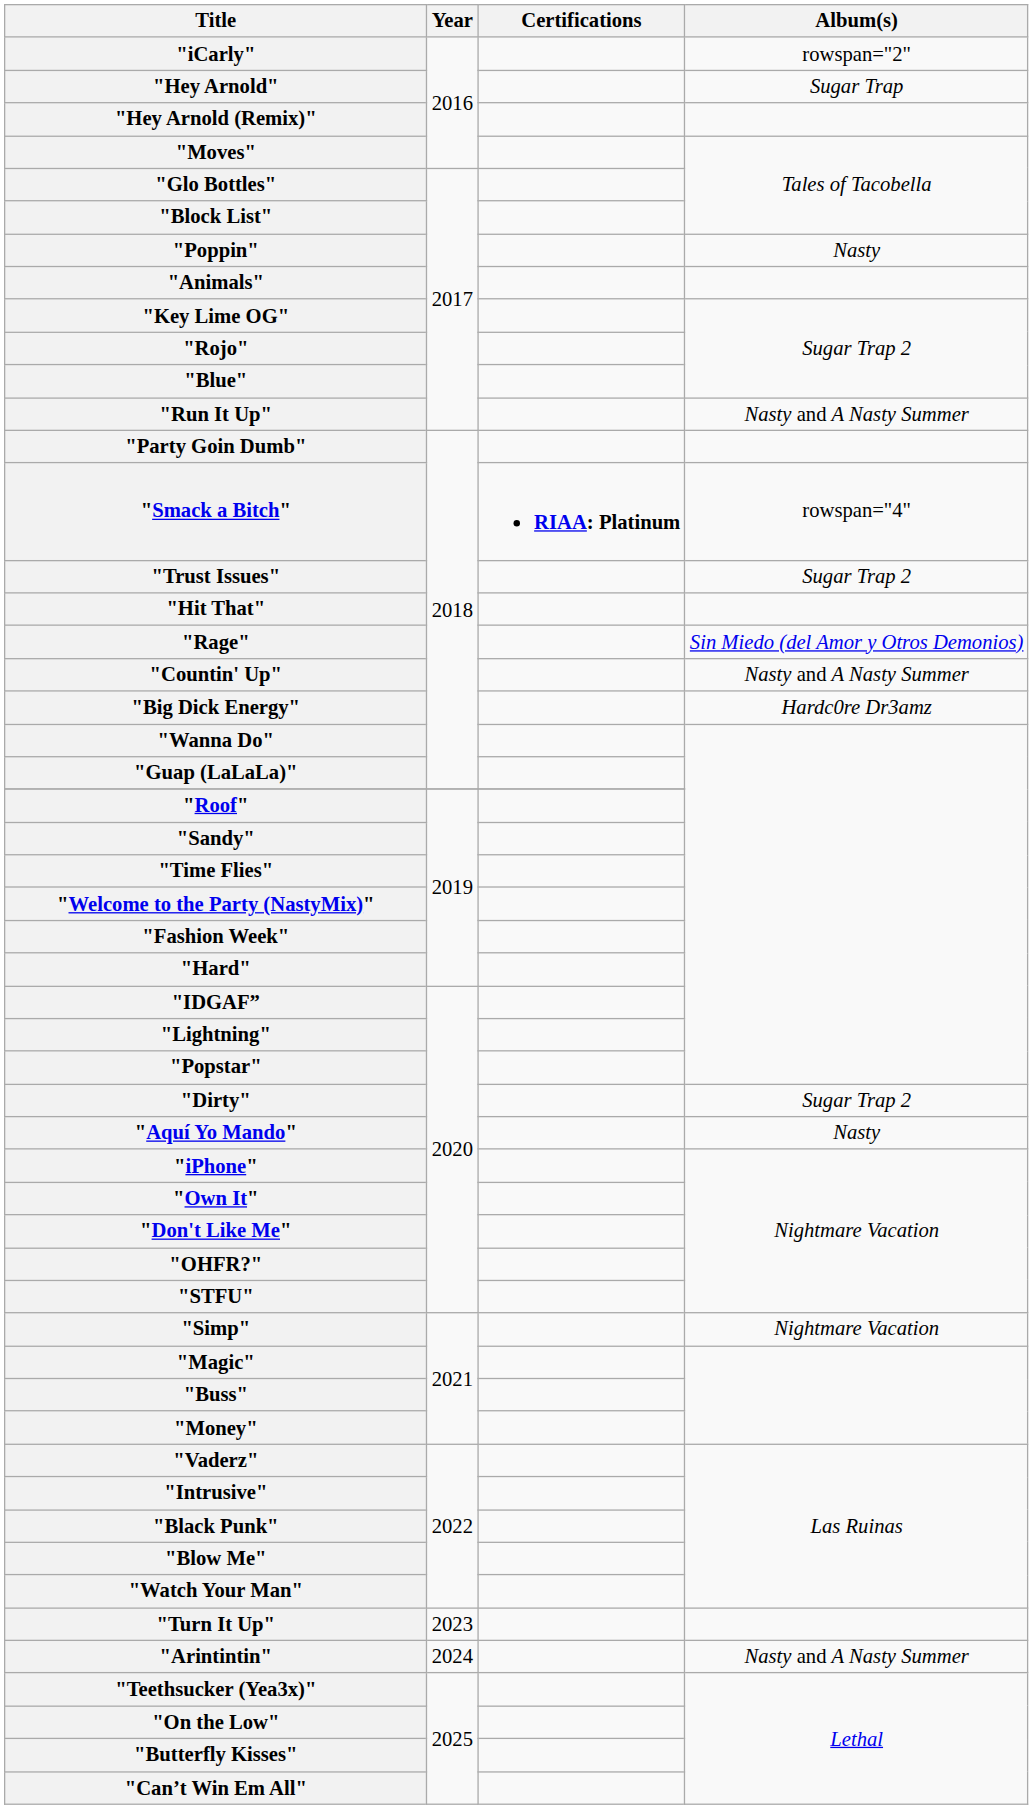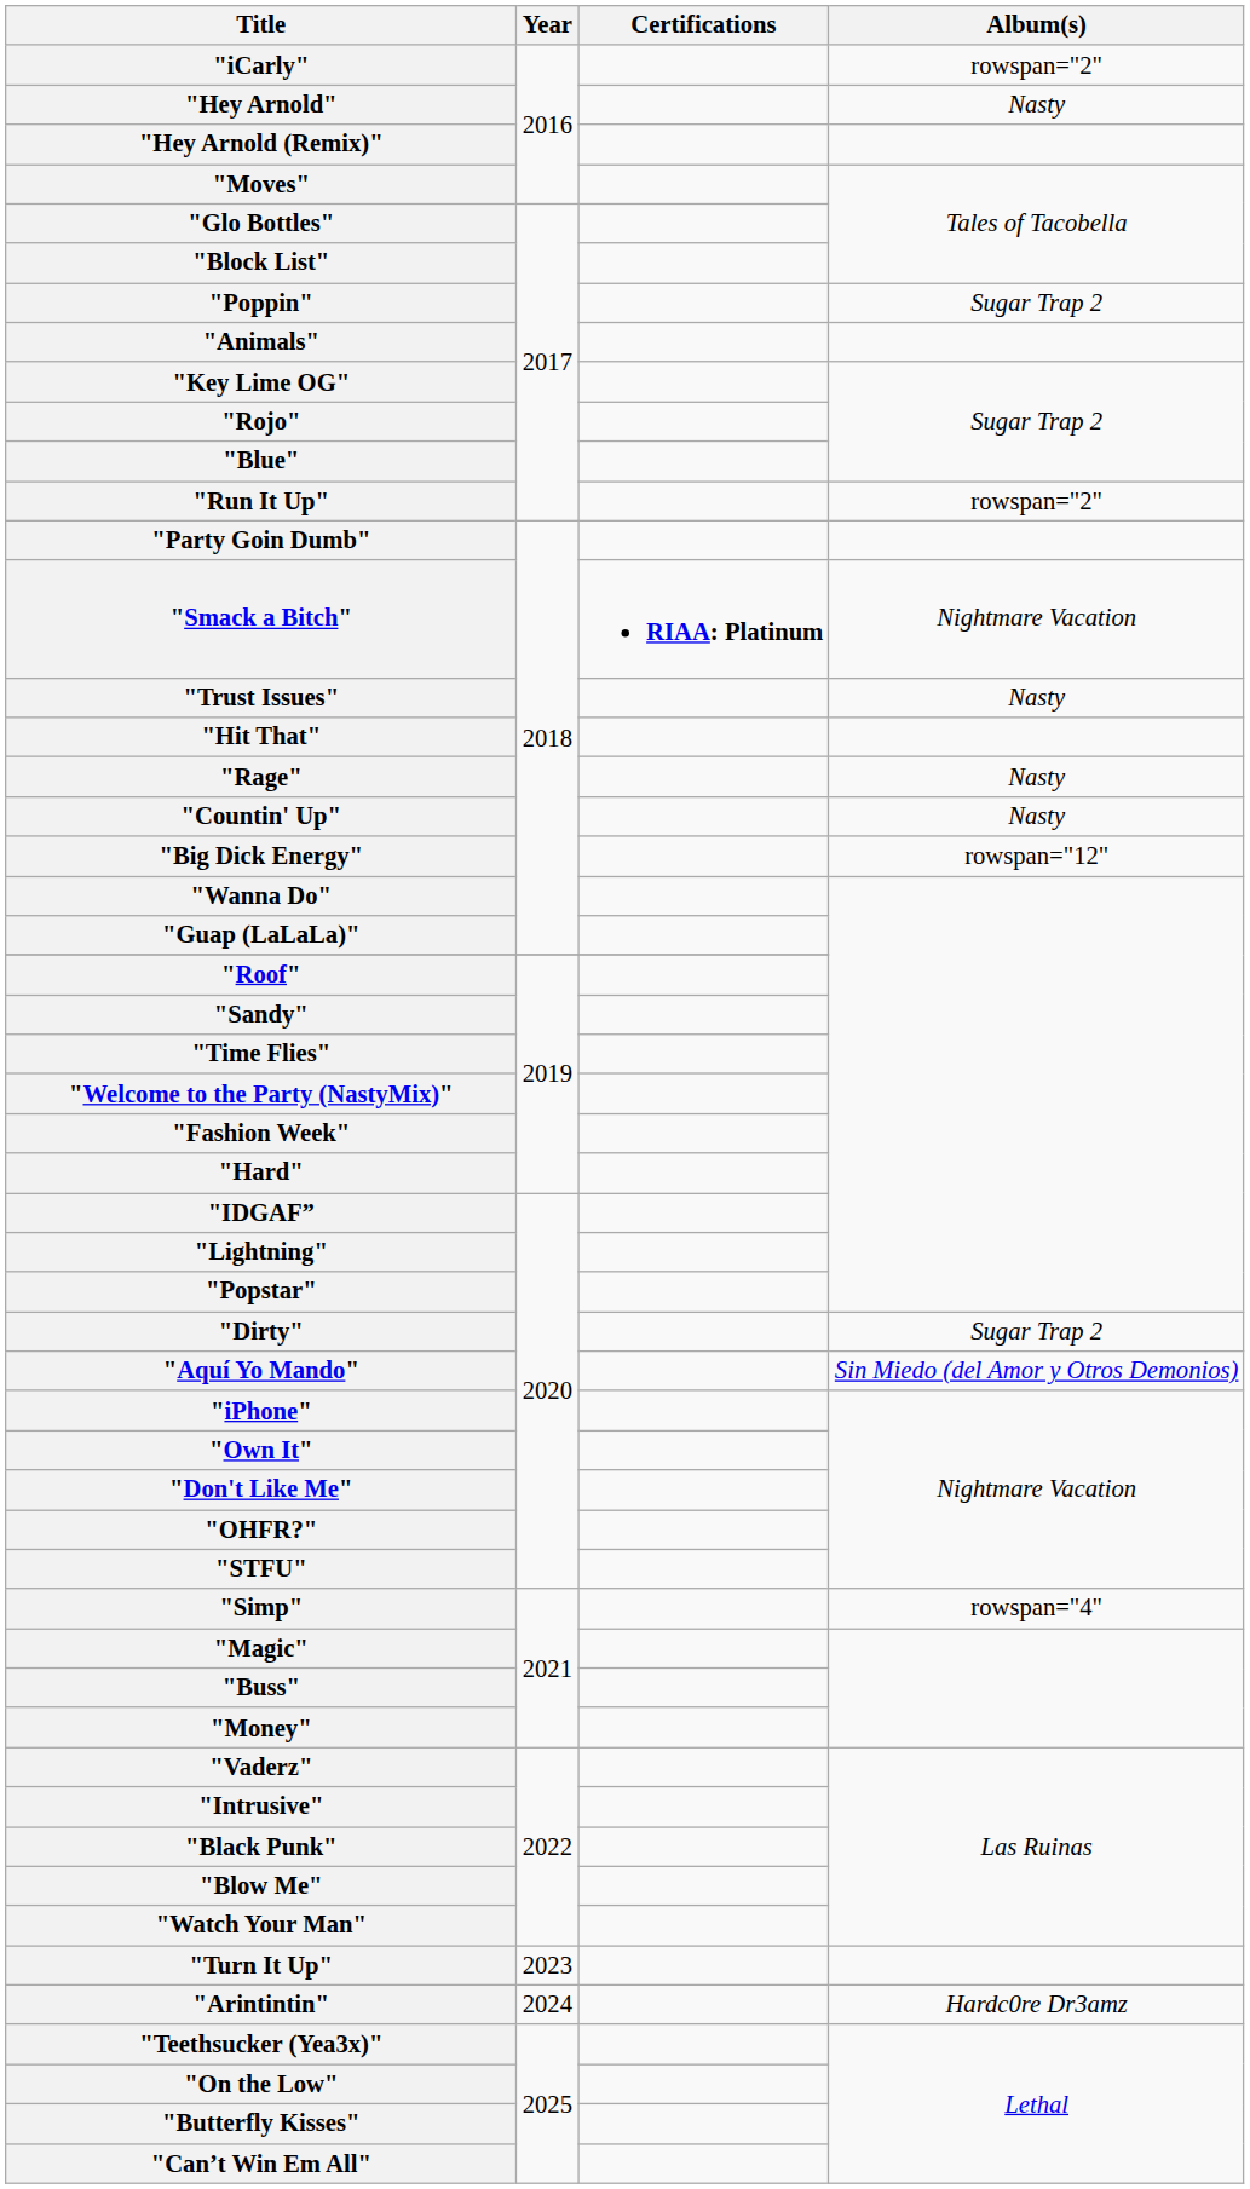"Hey Arnold" | Album(s): Sugar Trap -> Nasty
"Poppin" | Album(s): Nasty -> Sugar Trap 2
"Run It Up" | Album(s): Nasty and A Nasty Summer -> rowspan="2"
"Smack a Bitch" | Album(s): rowspan="4" -> Nightmare Vacation
"Trust Issues" | Album(s): Sugar Trap 2 -> Nasty
"Rage" | Album(s): Sin Miedo (del Amor y Otros Demonios) -> Nasty
"Countin' Up" | Album(s): Nasty and A Nasty Summer -> Nasty
"Big Dick Energy" | Album(s): Hardc0re Dr3amz -> rowspan="12"
"Aquí Yo Mando" | Album(s): Nasty -> Sin Miedo (del Amor y Otros Demonios)
"Simp" | Album(s): Nightmare Vacation -> rowspan="4"
"Arintintin" | Album(s): Nasty and A Nasty Summer -> Hardc0re Dr3amz
